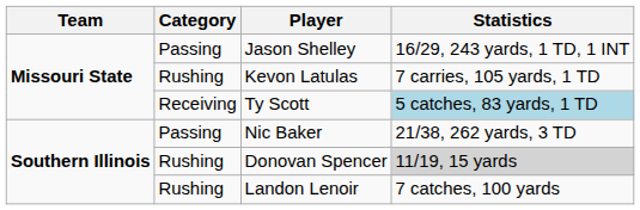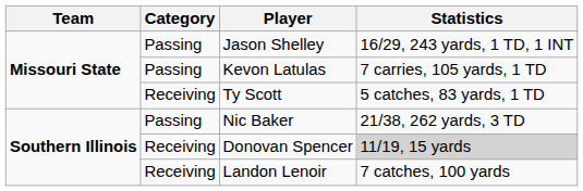Kevon Latulas | Category: Rushing -> Passing
Ty Scott | Statistics: lightblue background -> no background
Donovan Spencer | Category: Rushing -> Receiving
Landon Lenoir | Category: Rushing -> Receiving
